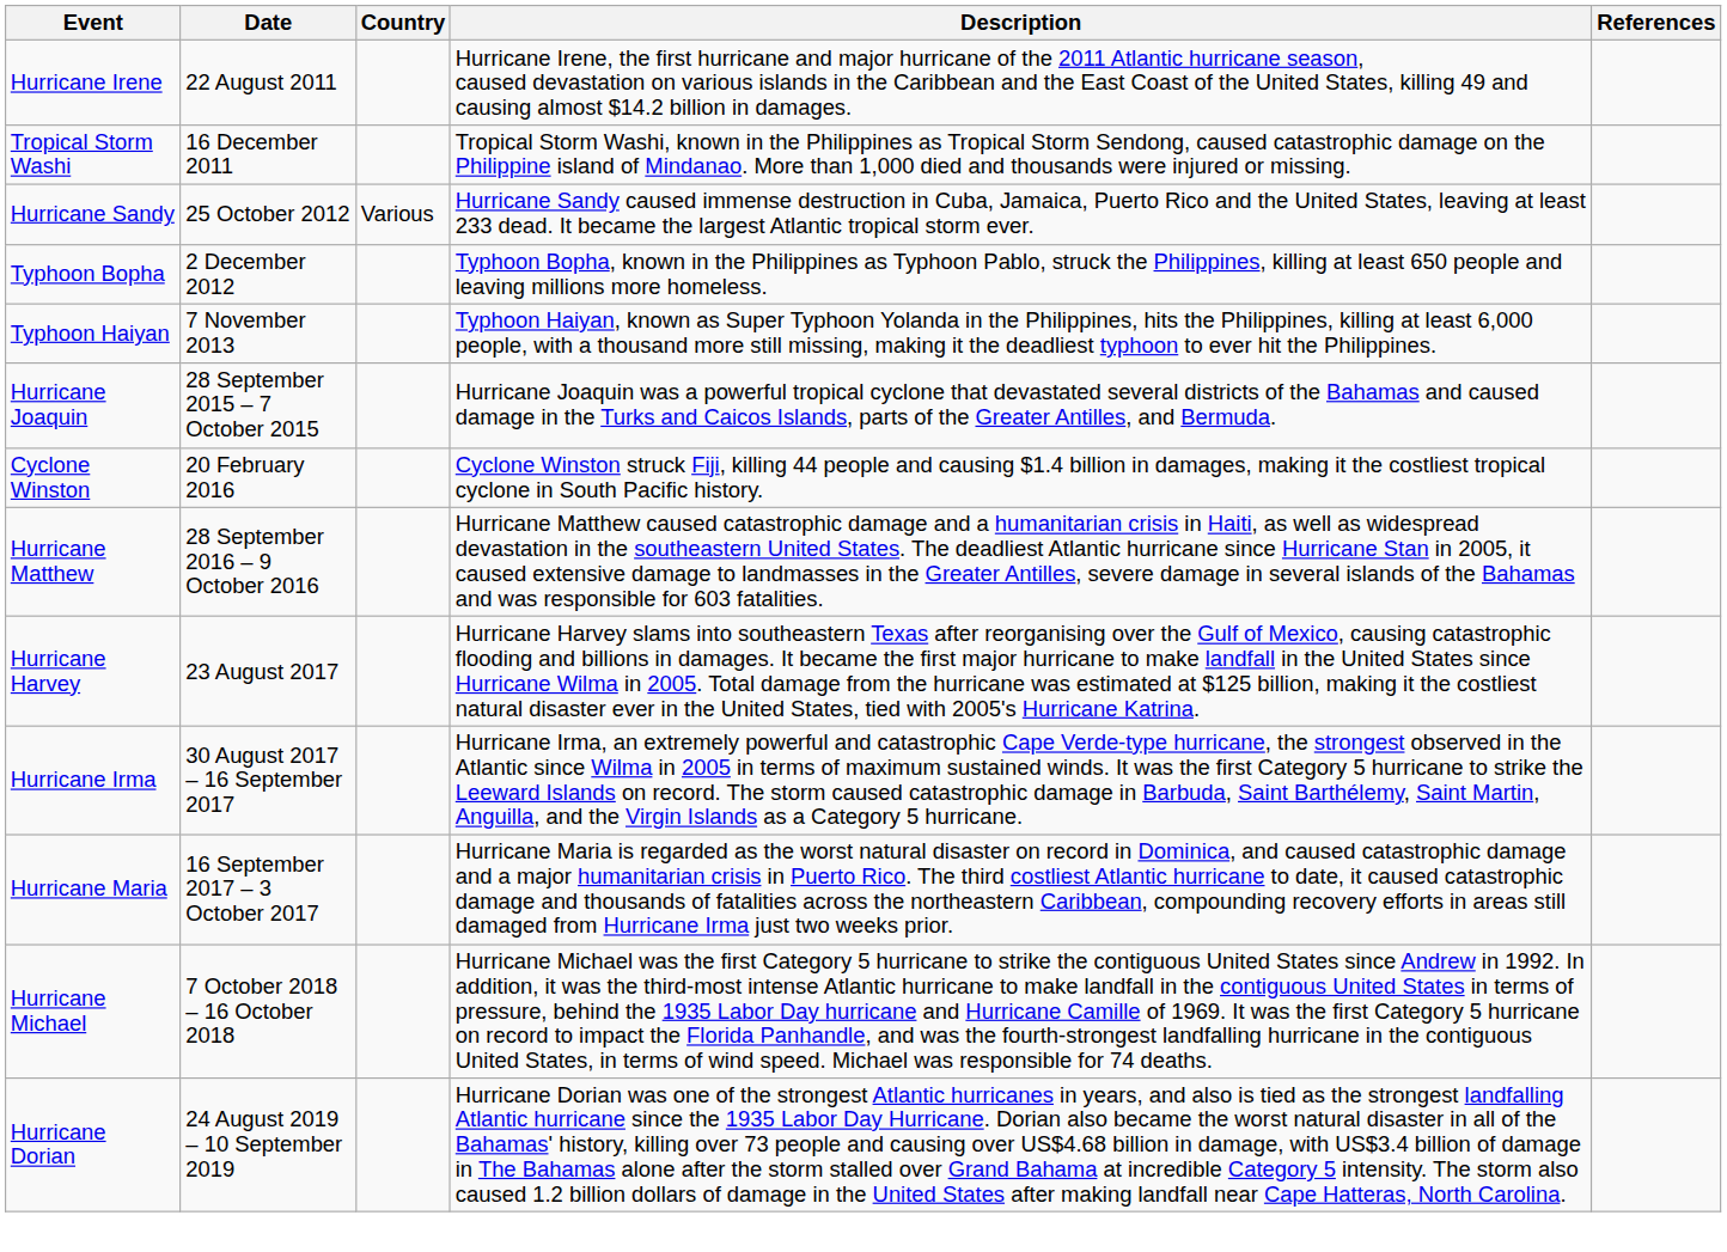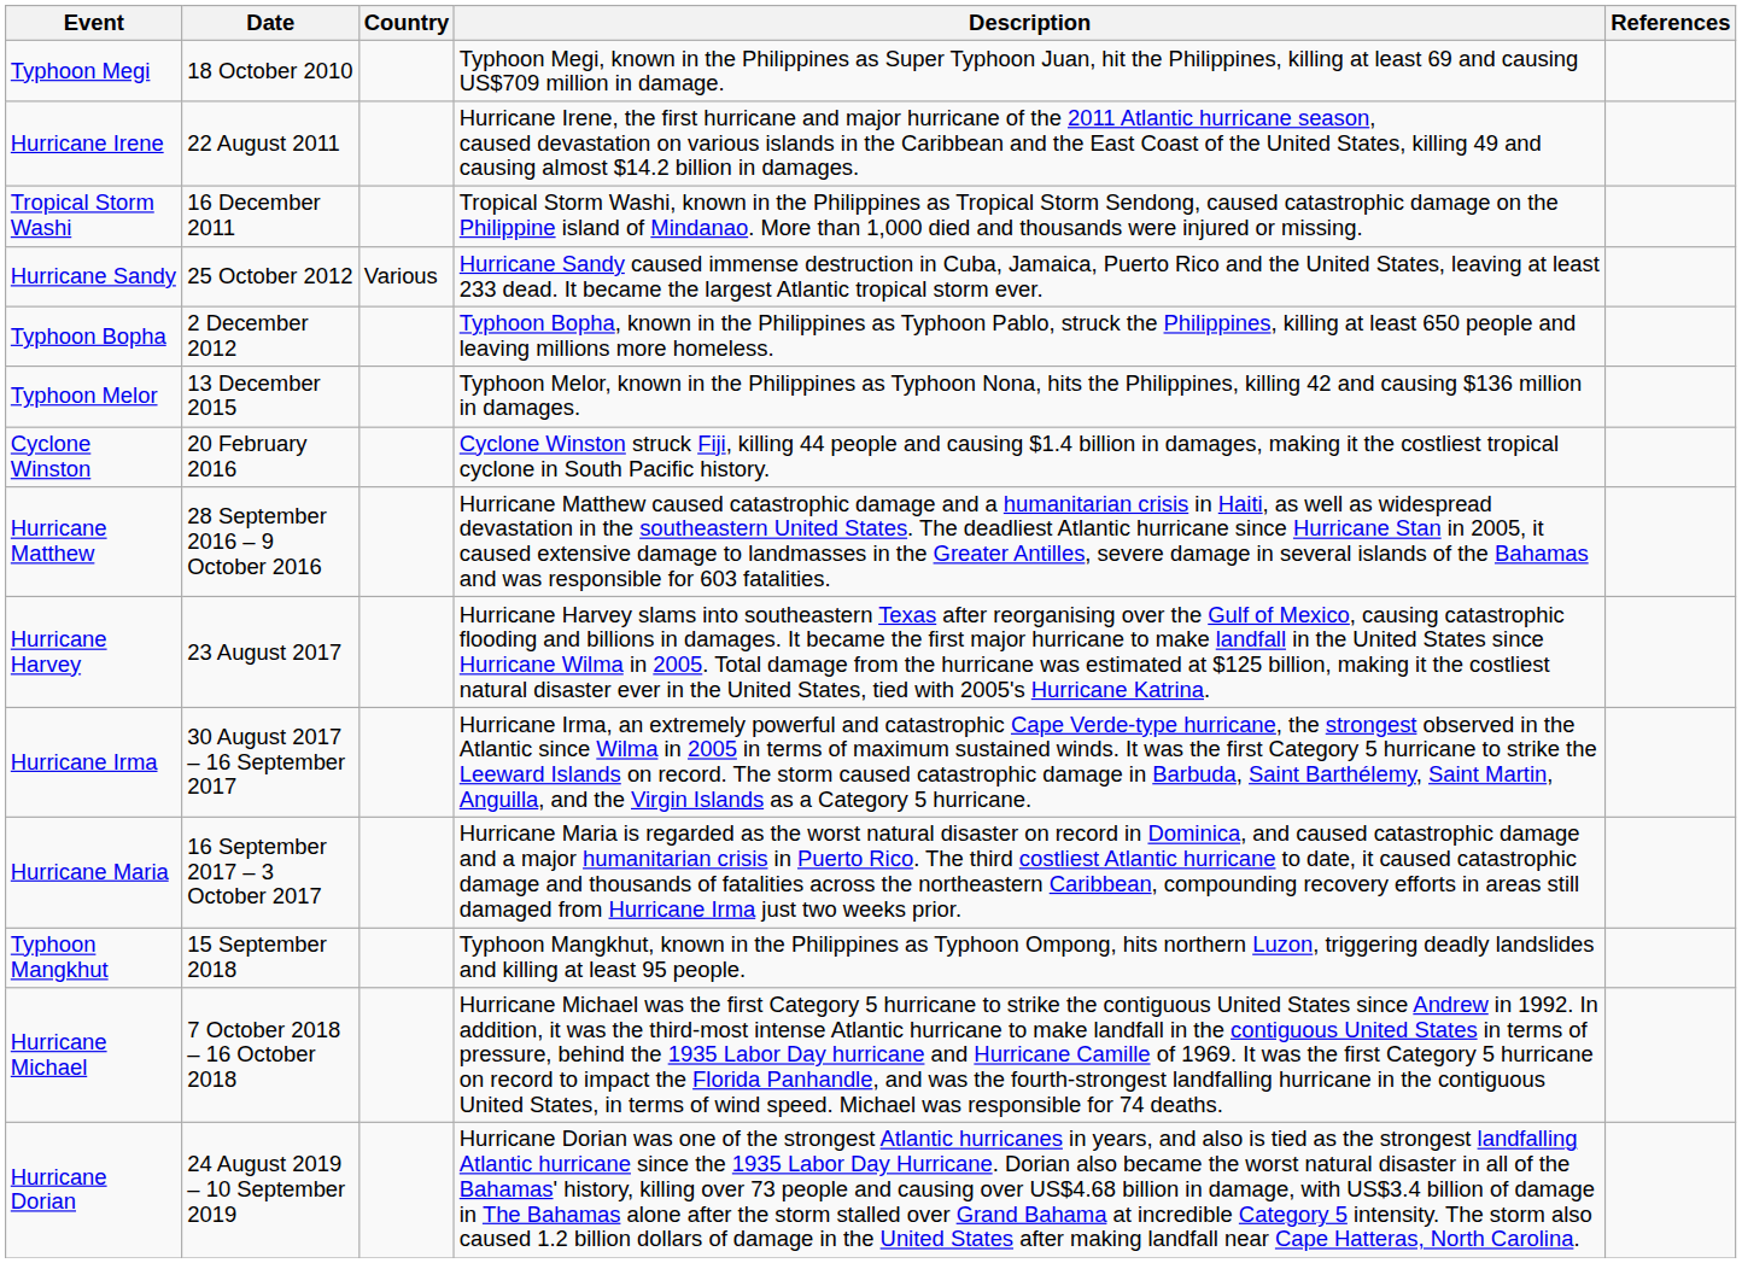+ row: Typhoon Megi | 18 October 2010 | Typhoon Megi, known in the Philippines as Super Typhoon Juan, hit the Philippines, killing at least 69 and causing US$709 million in damage.
- row: Typhoon Haiyan | 7 November 2013 | Typhoon Haiyan, known as Super Typhoon Yolanda in the Philippines, hits the Philippines, killing at least 6,000 people, with a thousand more still missing, making it the deadliest typhoon to ever hit the Philippines.
- row: Hurricane Joaquin | 28 September 2015 – 7 October 2015 | Hurricane Joaquin was a powerful tropical cyclone that devastated several districts of the Bahamas and caused damage in the Turks and Caicos Islands, parts of the Greater Antilles, and Bermuda.
+ row: Typhoon Melor | 13 December 2015 | Typhoon Melor, known in the Philippines as Typhoon Nona, hits the Philippines, killing 42 and causing $136 million in damages.
+ row: Typhoon Mangkhut | 15 September 2018 | Typhoon Mangkhut, known in the Philippines as Typhoon Ompong, hits northern Luzon, triggering deadly landslides and killing at least 95 people.
